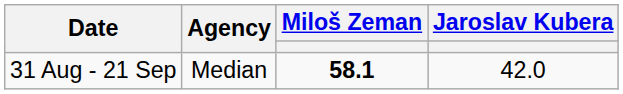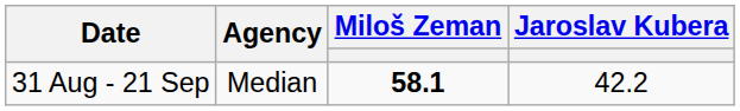31 Aug - 21 Sep | Jaroslav Kubera: 42.0 -> 42.2
